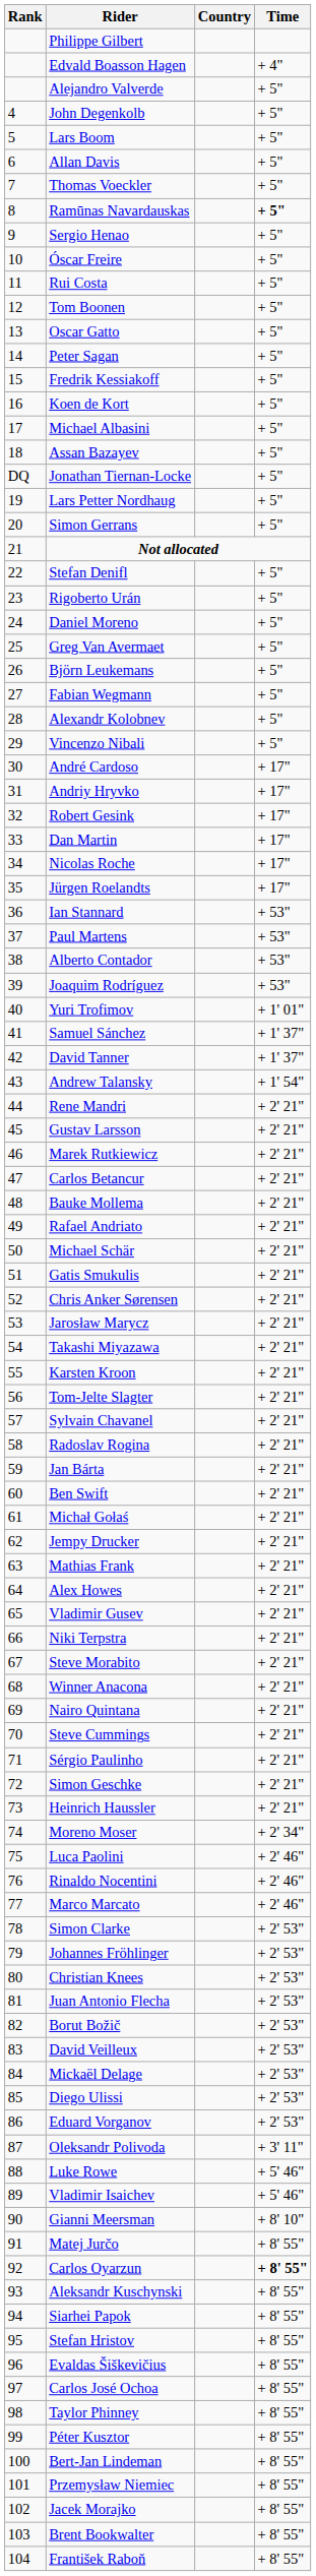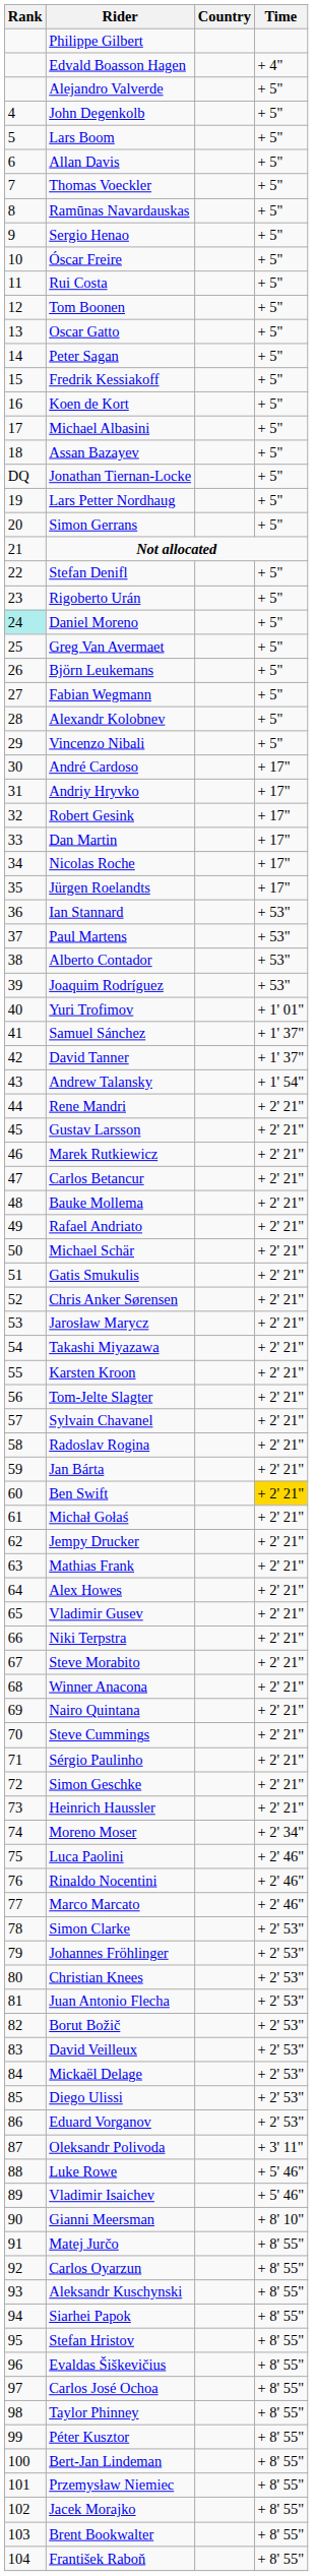Ramūnas Navardauskas | Time: bold -> normal
Daniel Moreno | Rank: no background -> paleturquoise background
Ben Swift | Time: no background -> gold background
Carlos Oyarzun | Time: bold -> normal
